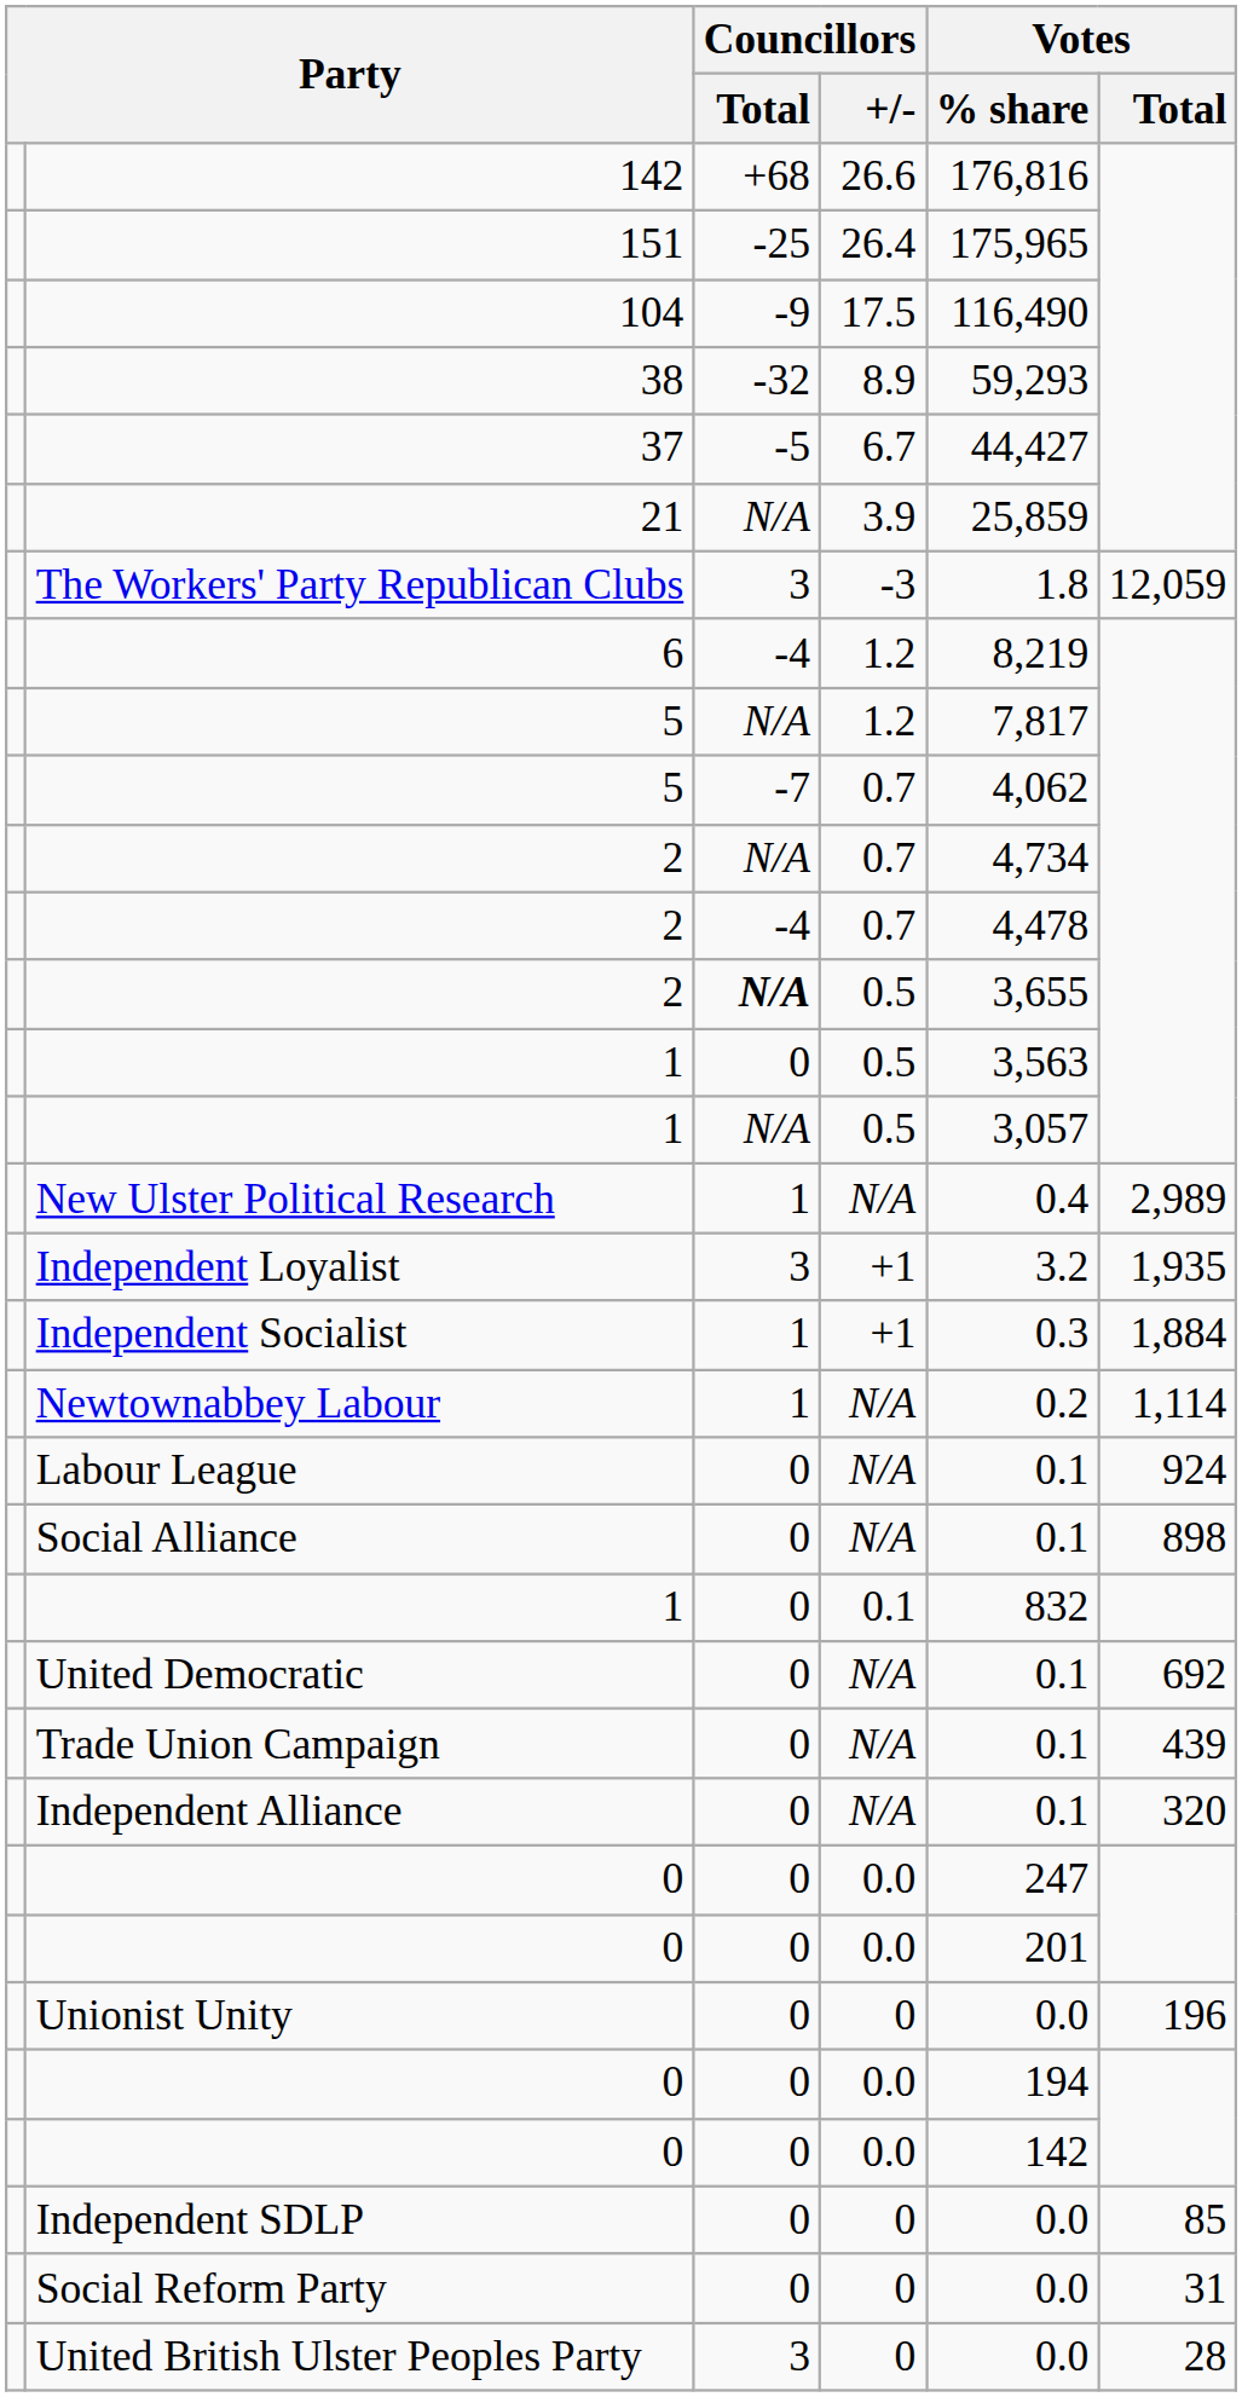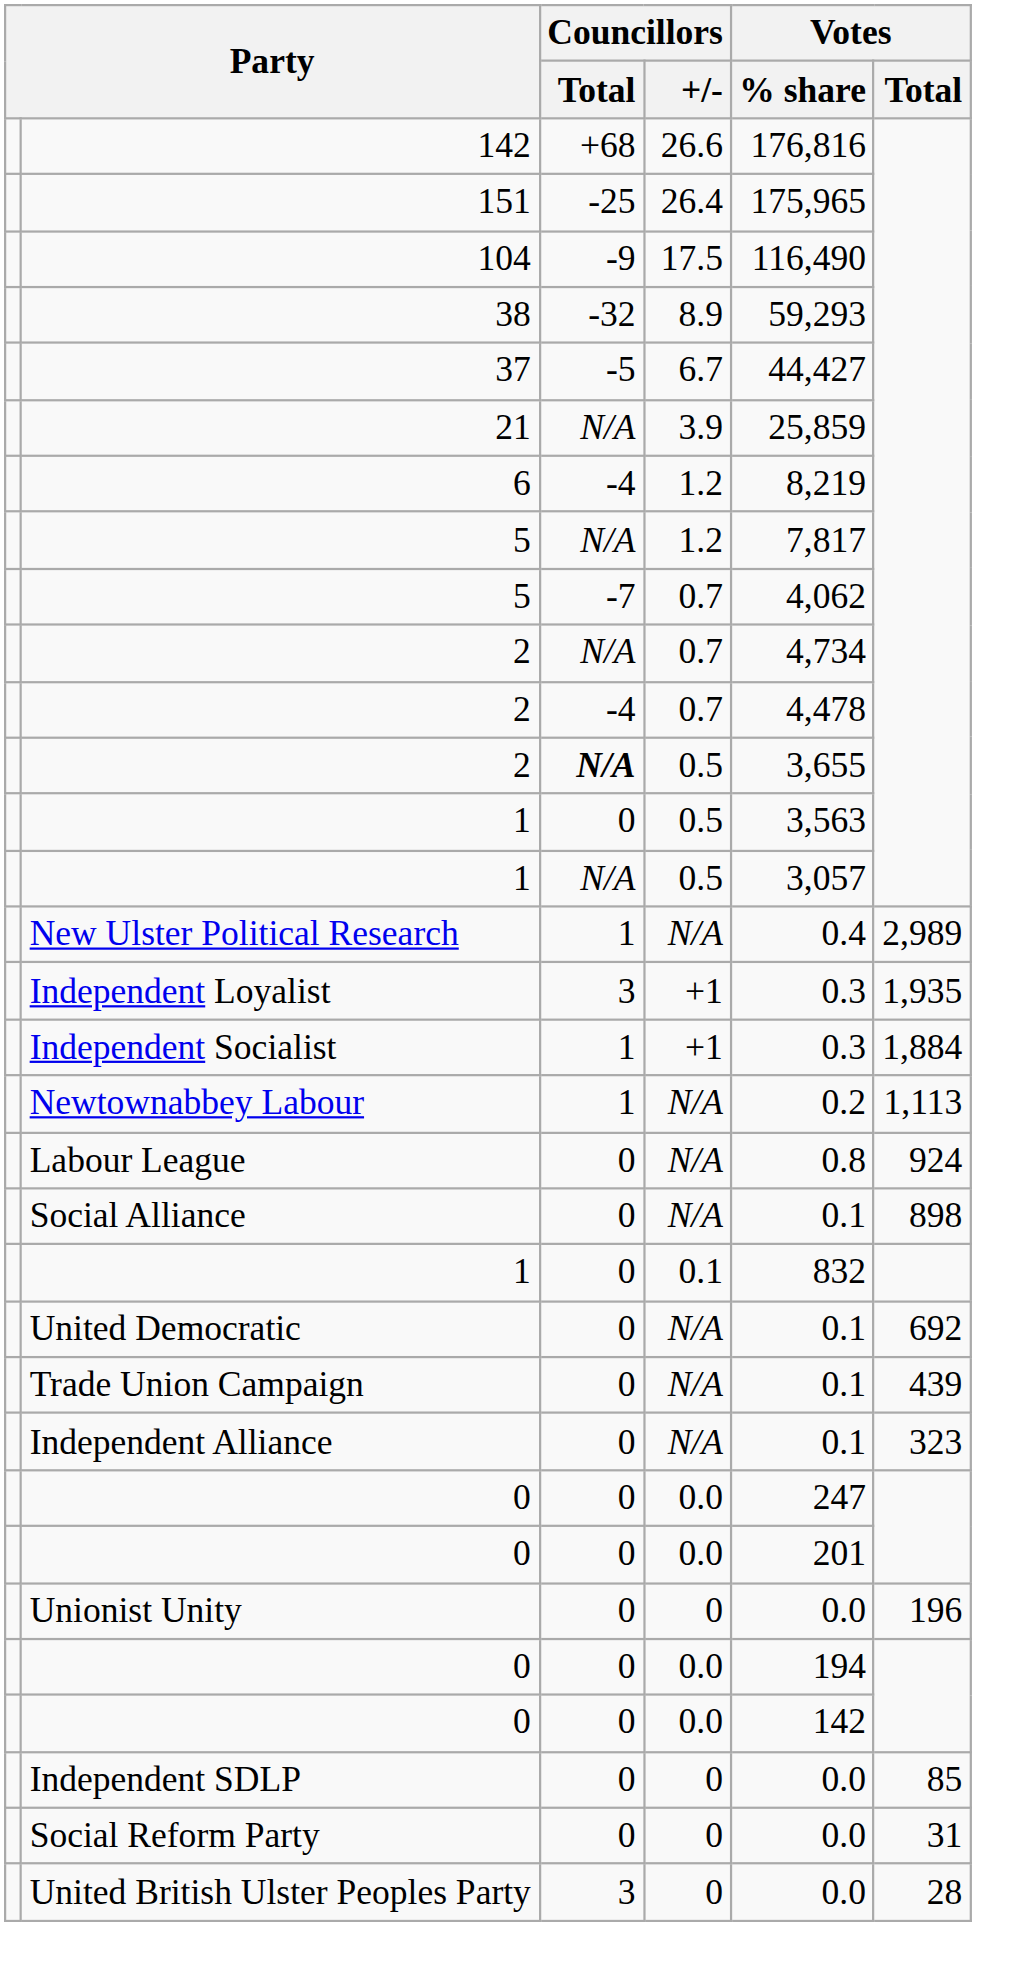- row: The Workers' Party Republican Clubs | 3 | -3 | 1.8 | 12,059
Independent Loyalist | Votes / % share: 3.2 -> 0.3
Newtownabbey Labour | Votes / Total: 1,114 -> 1,113
Labour League | Votes / % share: 0.1 -> 0.8
Independent Alliance | Votes / Total: 320 -> 323
